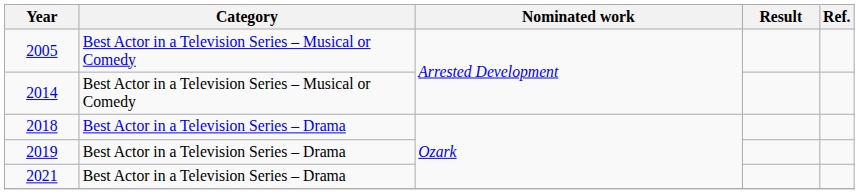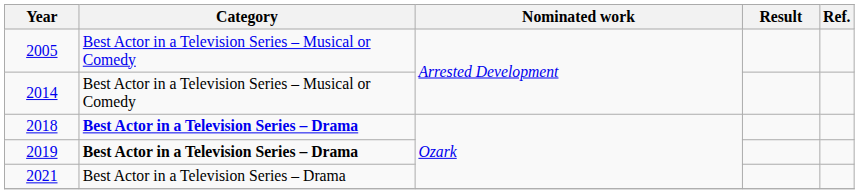2018 | Category: normal -> bold
2019 | Category: normal -> bold
